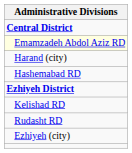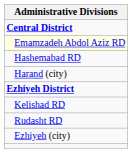row 4 | column 1: Harand (city) -> Hashemabad RD
row 5 | column 1: Hashemabad RD -> Harand (city)
